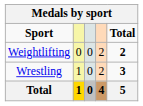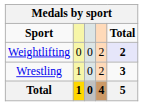Weightlifting | Total: no background -> lavender background
